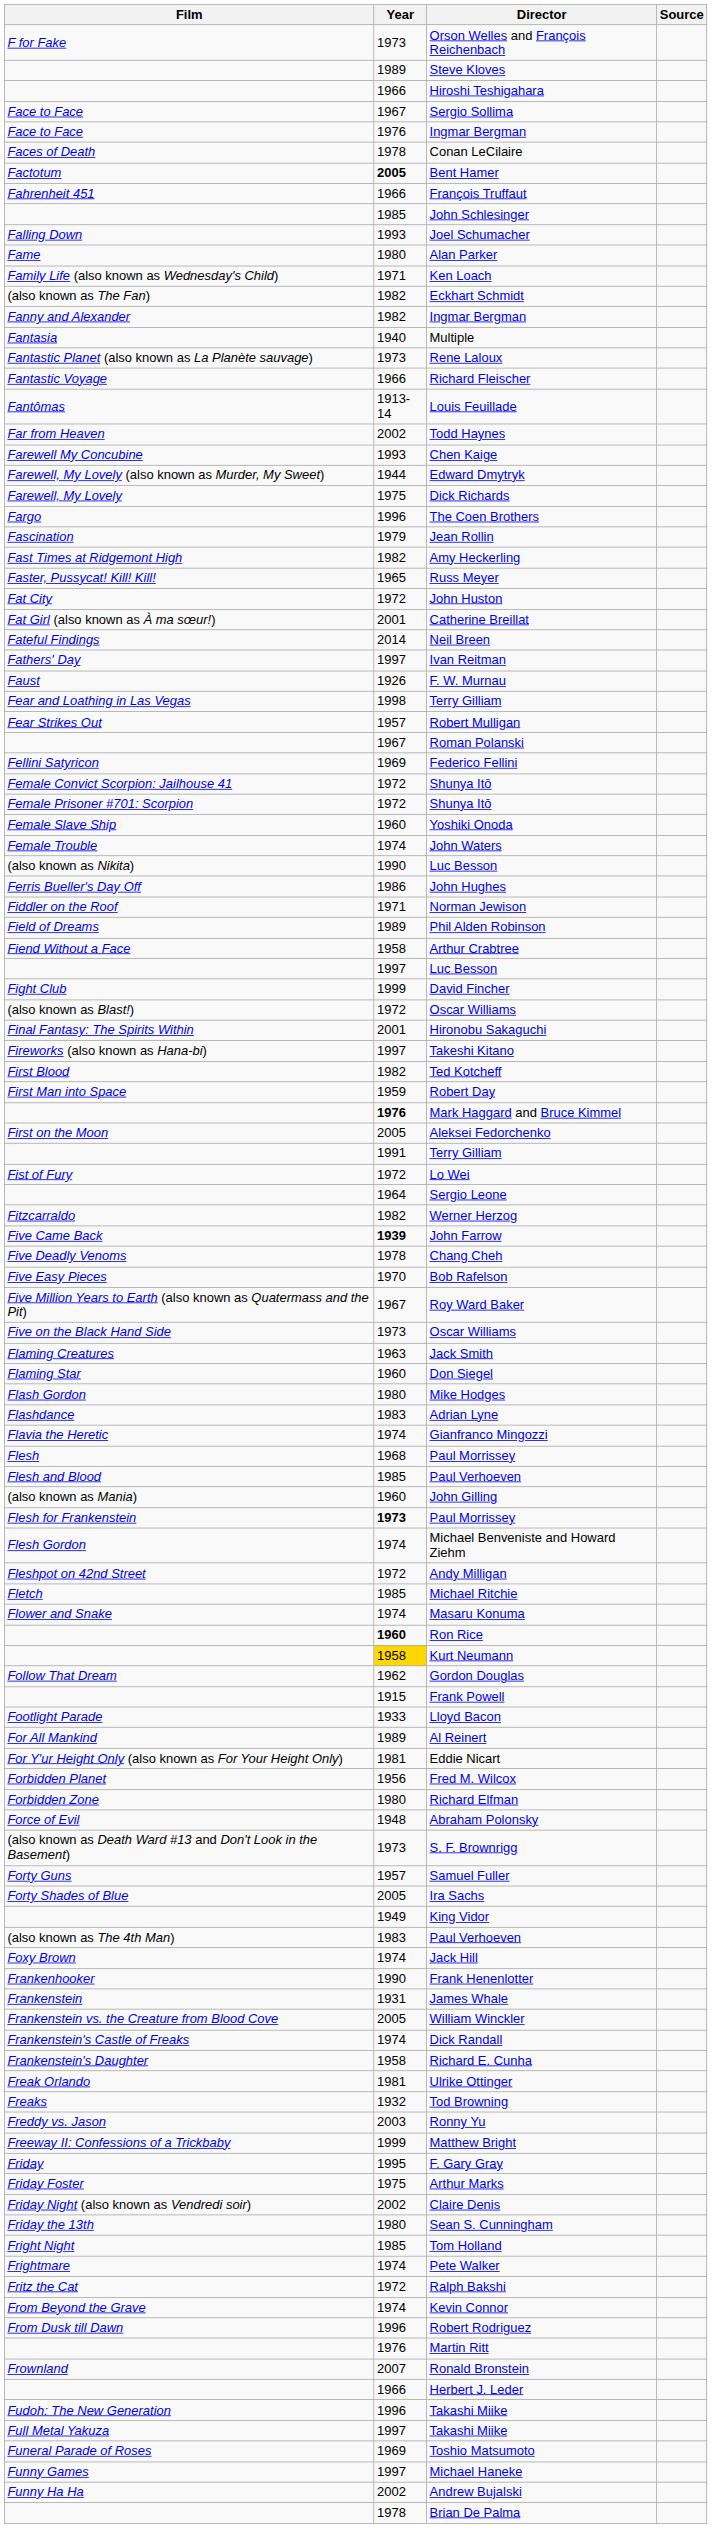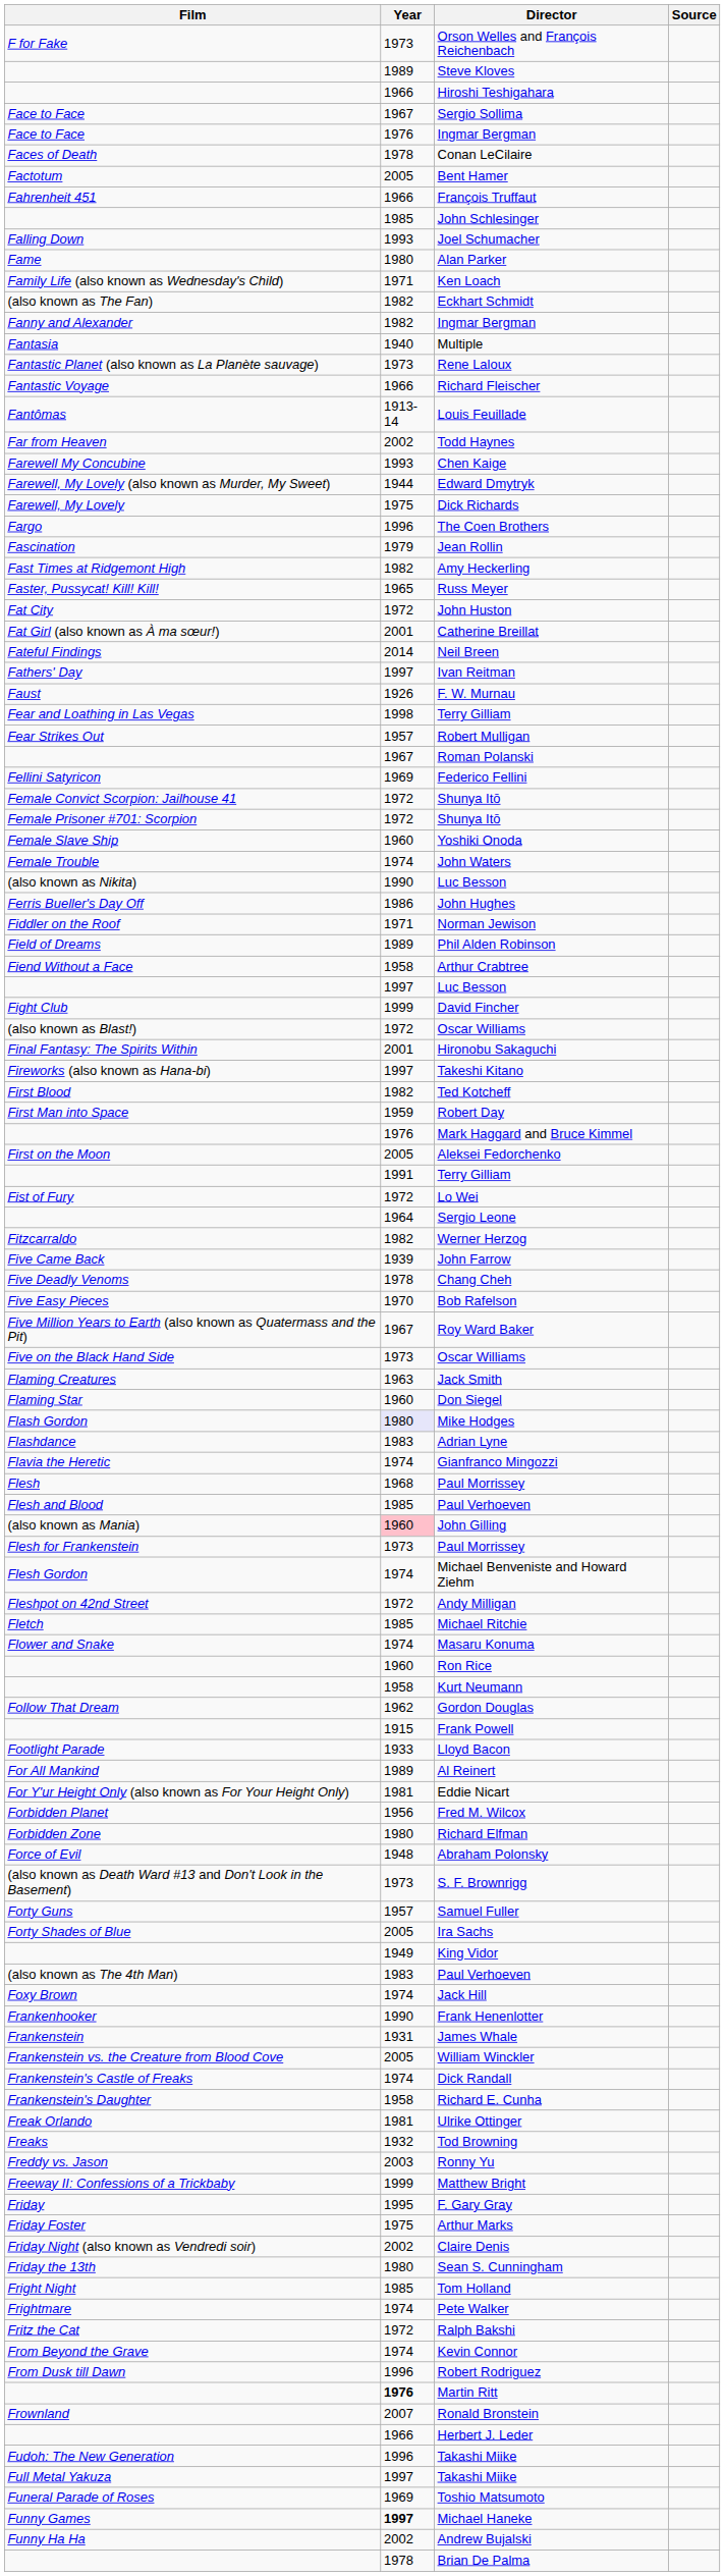Bent Hamer | Year: bold -> normal
Mark Haggard and Bruce Kimmel | Year: bold -> normal
John Farrow | Year: bold -> normal
Mike Hodges | Year: no background -> lavender background
John Gilling | Year: no background -> pink background
Flesh for Frankenstein / Paul Morrissey | Year: bold -> normal
Ron Rice | Year: bold -> normal
Kurt Neumann | Year: gold background -> no background
Martin Ritt | Year: normal -> bold
Michael Haneke | Year: normal -> bold
